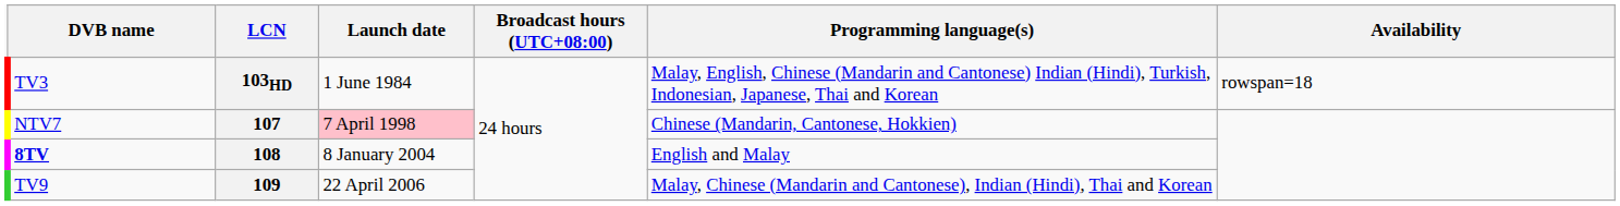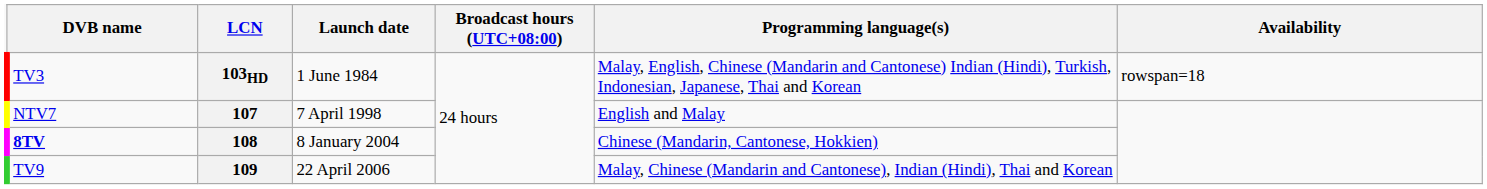107 | Launch date: pink background -> no background
107 | Programming language(s): Chinese (Mandarin, Cantonese, Hokkien) -> English and Malay
108 | Programming language(s): English and Malay -> Chinese (Mandarin, Cantonese, Hokkien)
